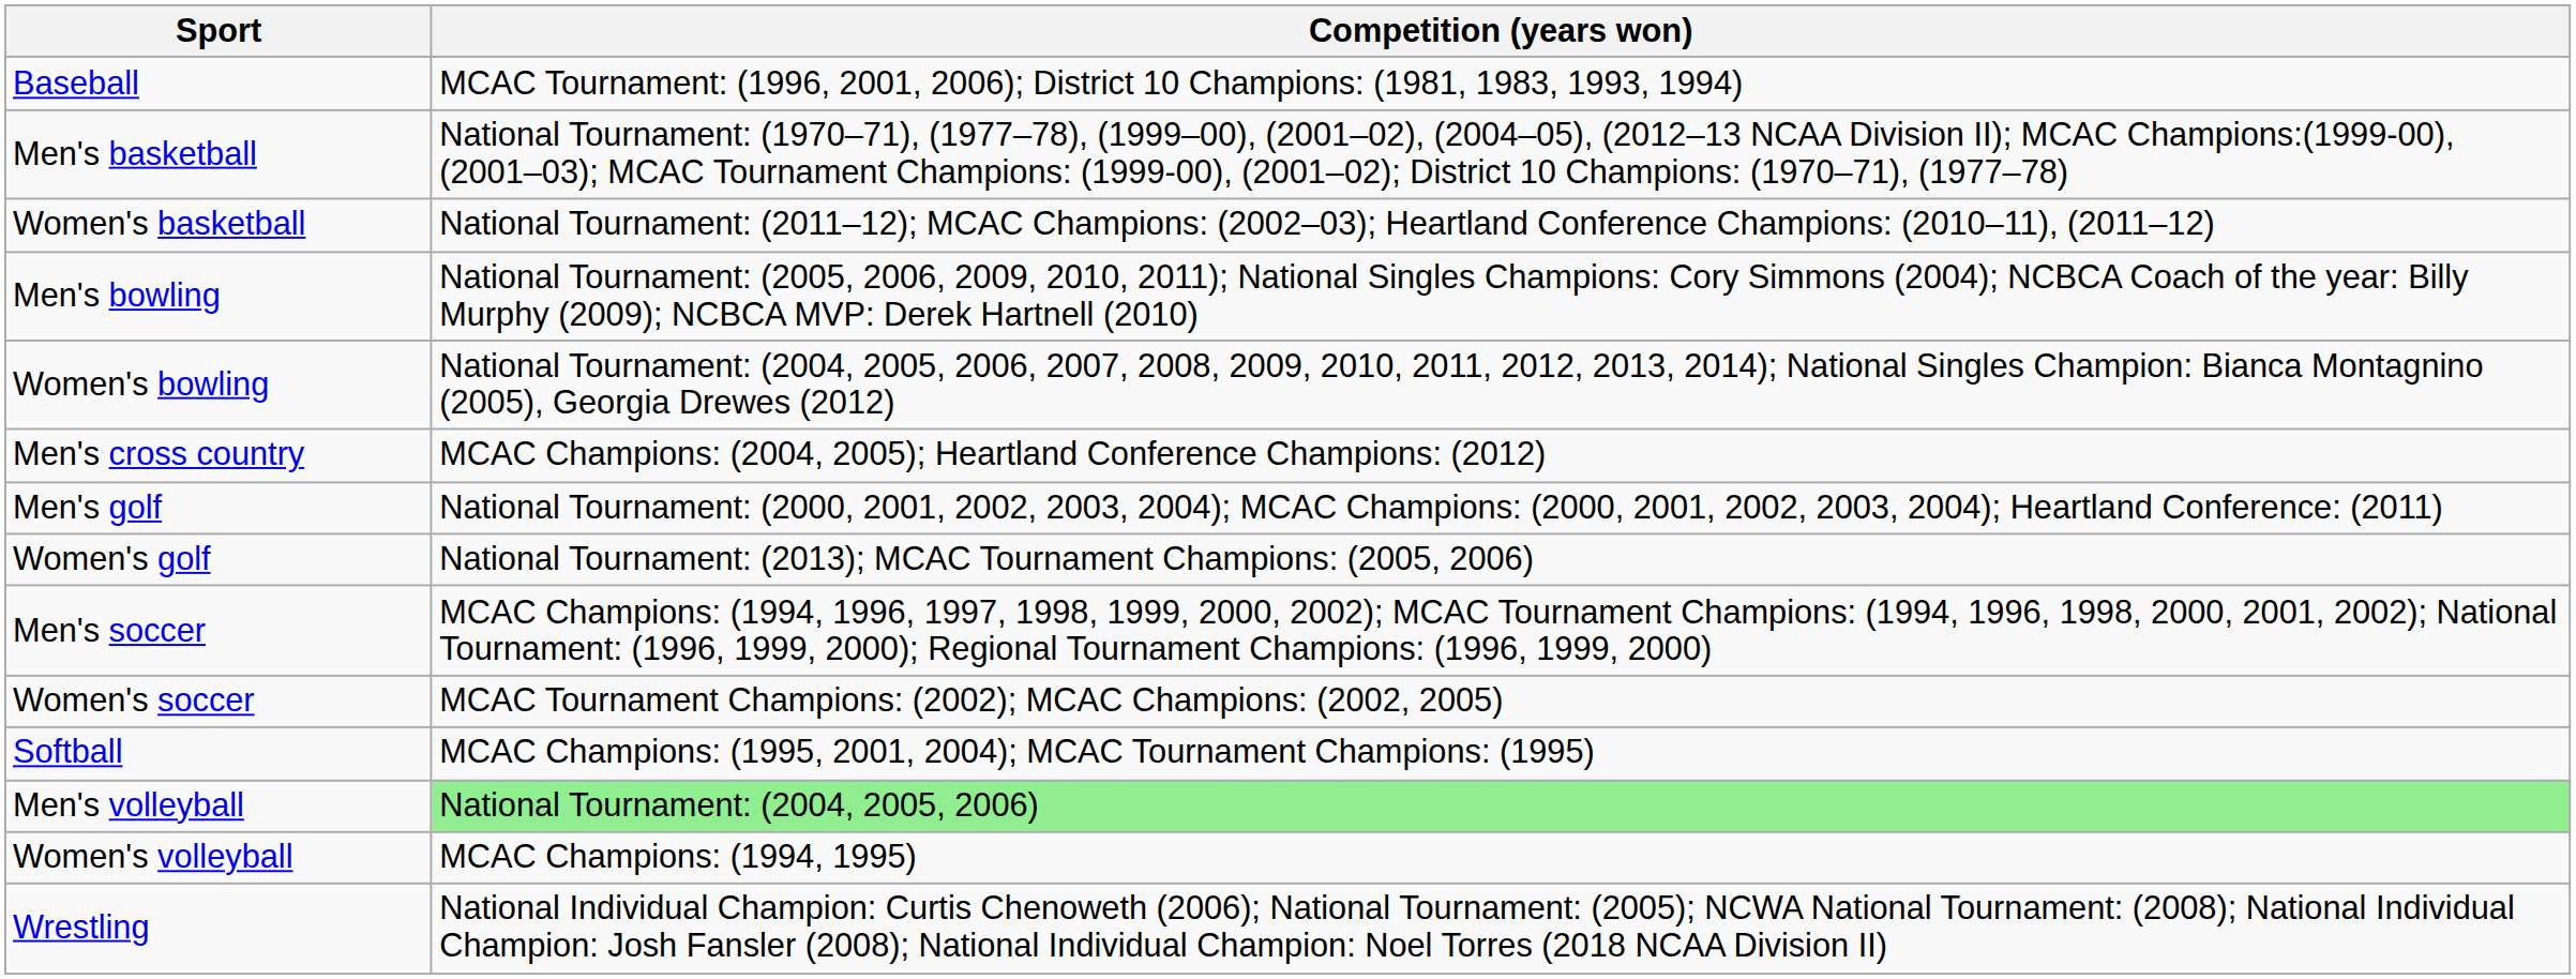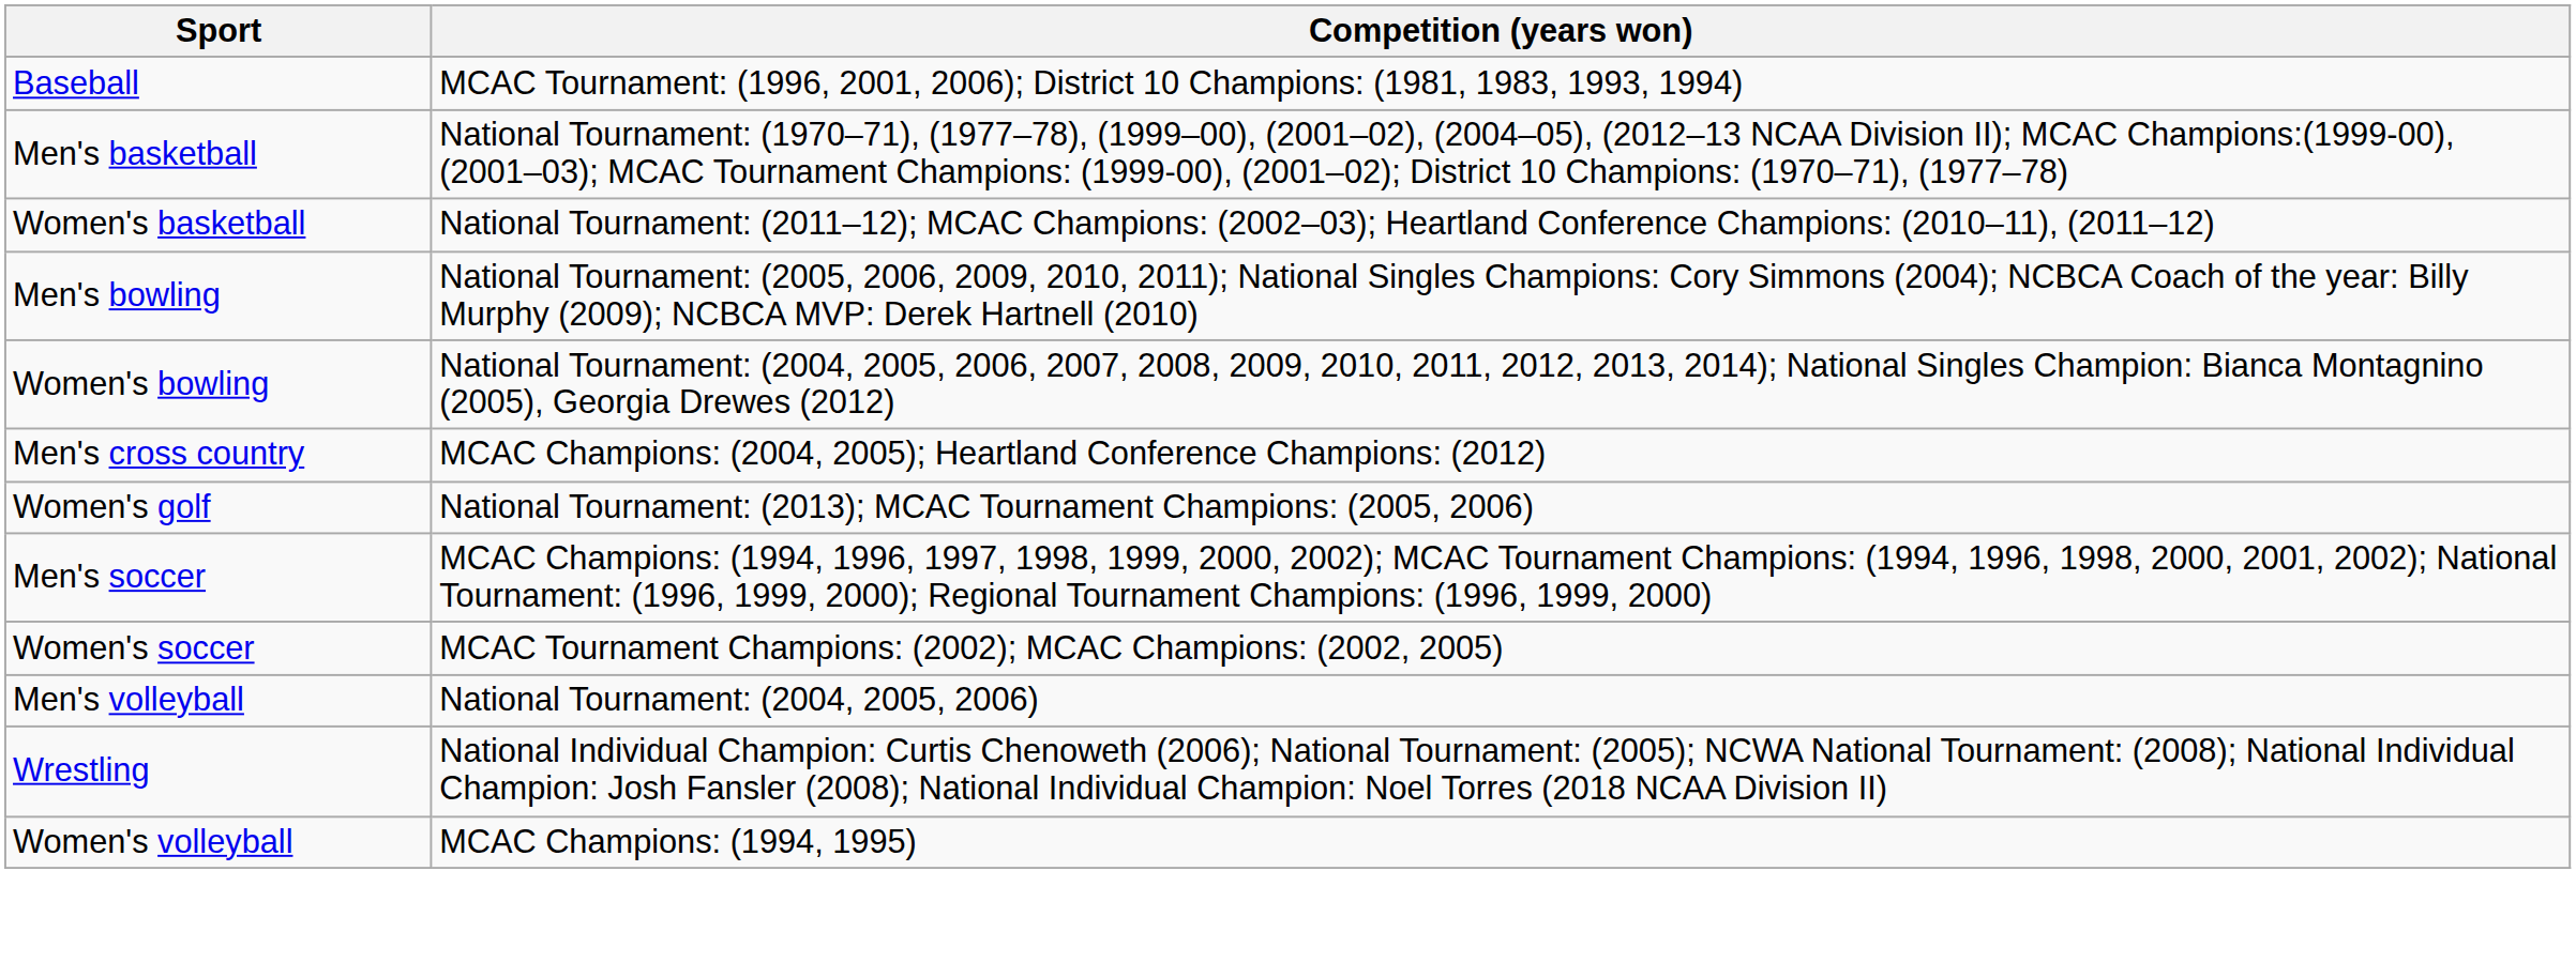- row: Men's golf | National Tournament: (2000, 2001, 2002, 2003, 2004); MCAC Champions: (2000, 2001, 2002, 2003, 2004); Heartland Conference: (2011)
- row: Softball | MCAC Champions: (1995, 2001, 2004); MCAC Tournament Champions: (1995)
Men's volleyball | Competition (years won): lightgreen background -> no background
rows swapped: Women's volleyball <-> Wrestling
